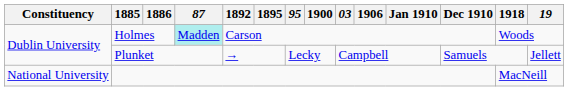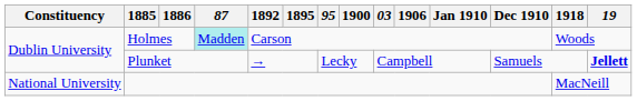Plunket | 19: normal -> bold
